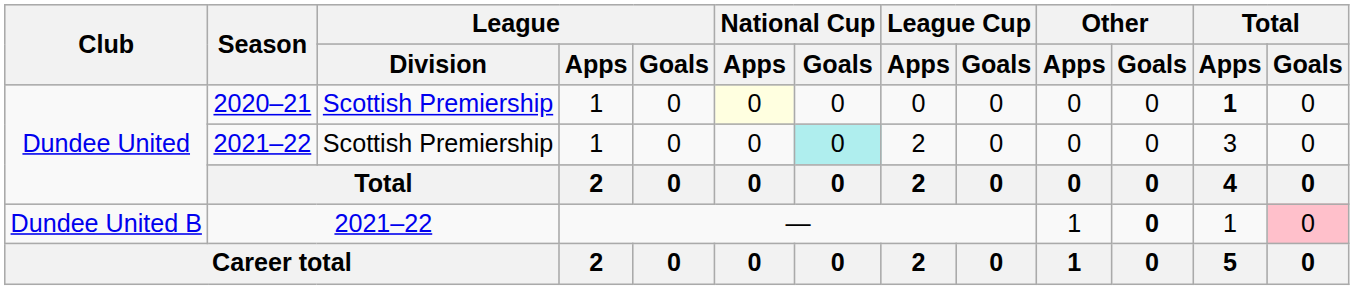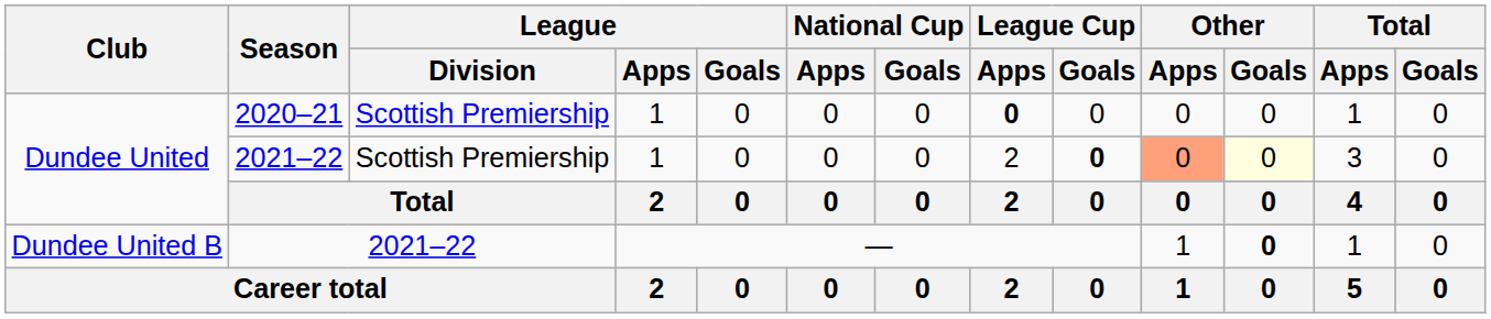Dundee United / 2020–21 | National Cup / Apps: lightyellow background -> no background
Dundee United / 2020–21 | League Cup / Apps: normal -> bold
Dundee United / 2020–21 | Total / Apps: bold -> normal
Dundee United / 2021–22 | National Cup / Goals: paleturquoise background -> no background
Dundee United / 2021–22 | League Cup / Goals: normal -> bold
Dundee United / 2021–22 | Other / Apps: no background -> lightsalmon background
Dundee United / 2021–22 | Other / Goals: no background -> lightyellow background
Dundee United B | Total / Goals: pink background -> no background
